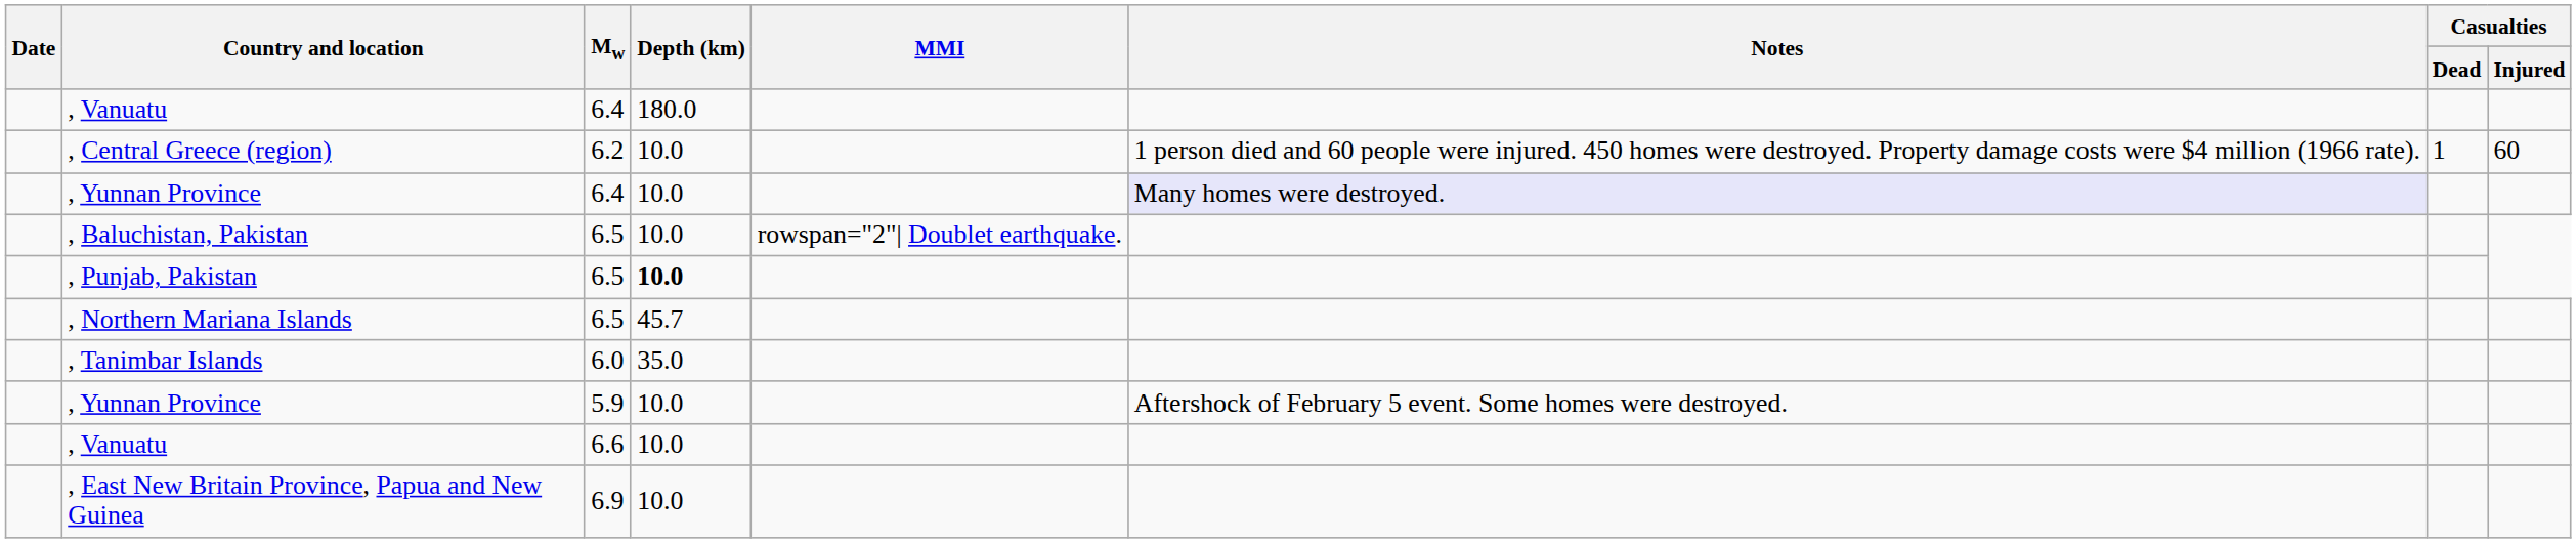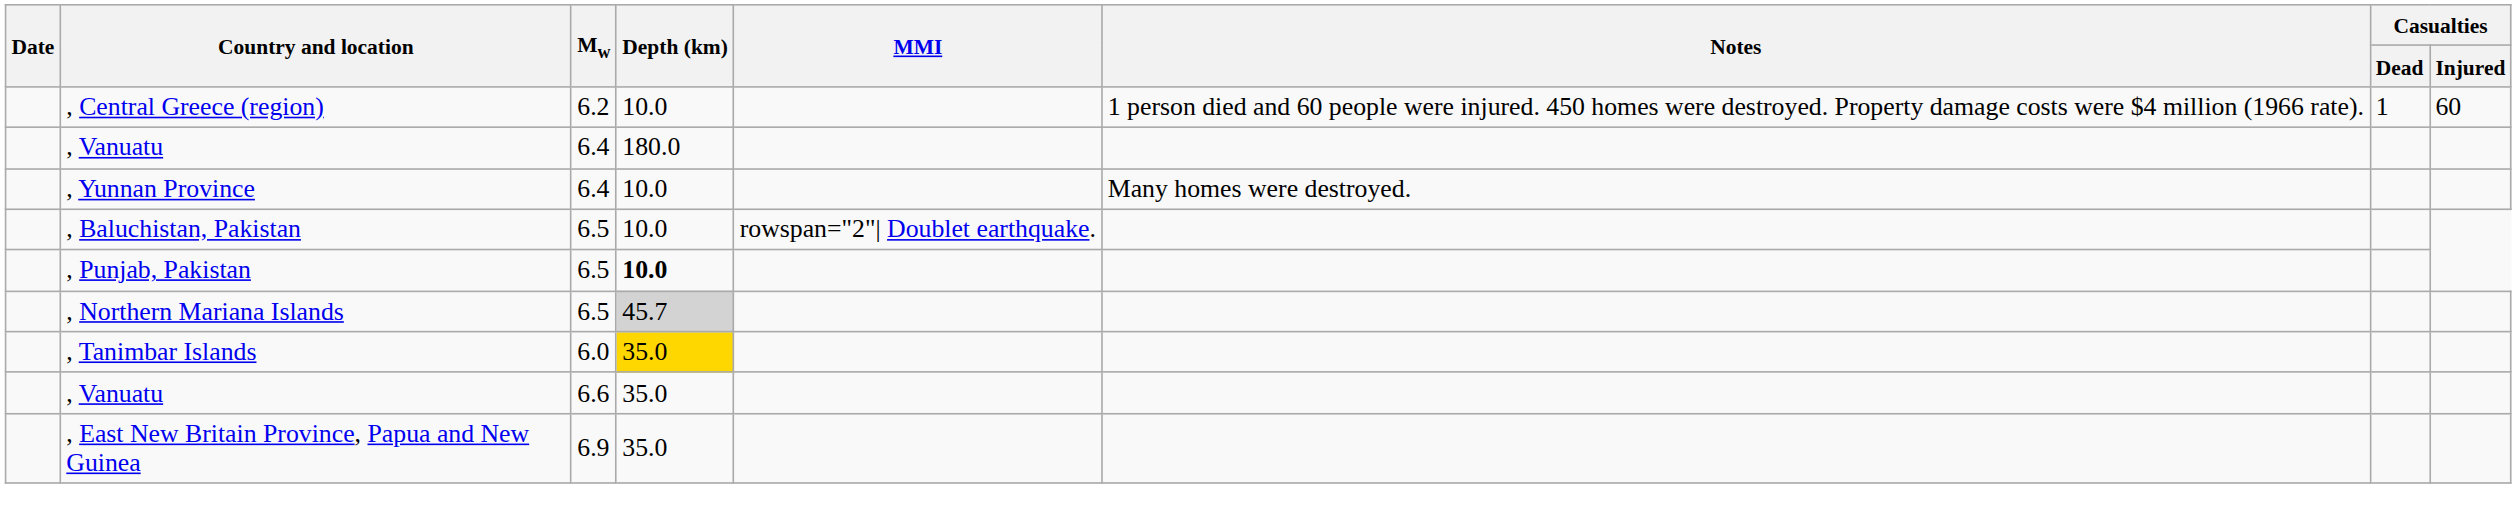rows swapped: , Vanuatu / 6.4 <-> , Central Greece (region)
, Yunnan Province / 6.4 | Notes: lavender background -> no background
, Northern Mariana Islands | Depth (km): no background -> lightgrey background
, Tanimbar Islands | Depth (km): no background -> gold background
- row: , Yunnan Province | 5.9 | 10.0 | Aftershock of February 5 event. Some homes were destroyed.
, Vanuatu / 6.6 | Depth (km): 10.0 -> 35.0
, East New Britain Province, Papua and New Guinea | Depth (km): 10.0 -> 35.0
